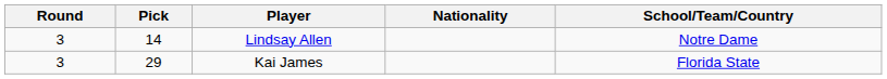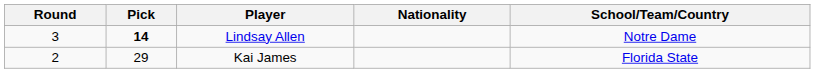Lindsay Allen | Pick: normal -> bold
Kai James | Round: 3 -> 2
